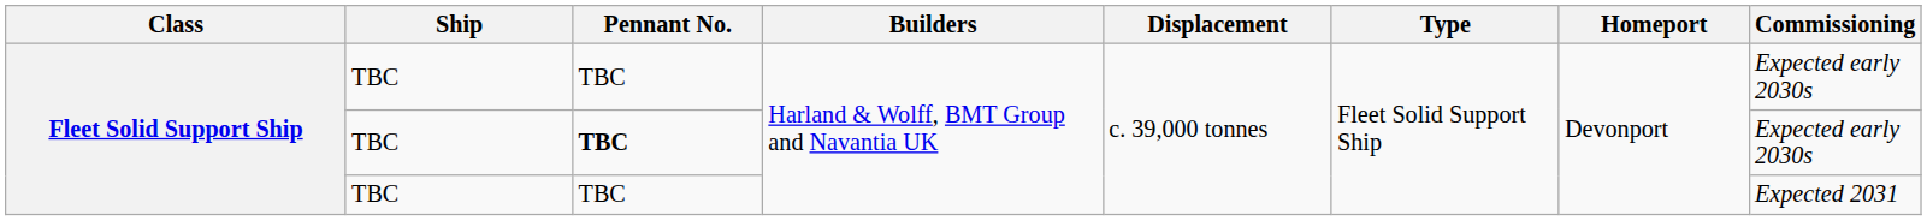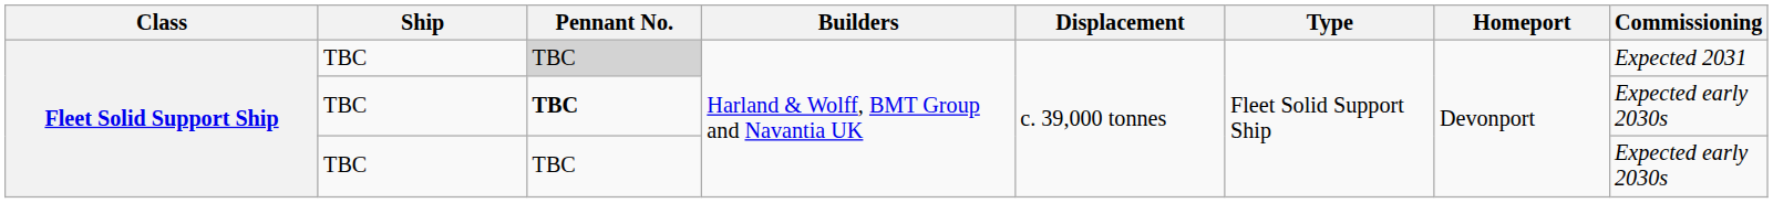row 2 | Pennant No.: no background -> lightgrey background
row 2 | Commissioning: Expected early 2030s -> Expected 2031
row 4 | Commissioning: Expected 2031 -> Expected early 2030s
